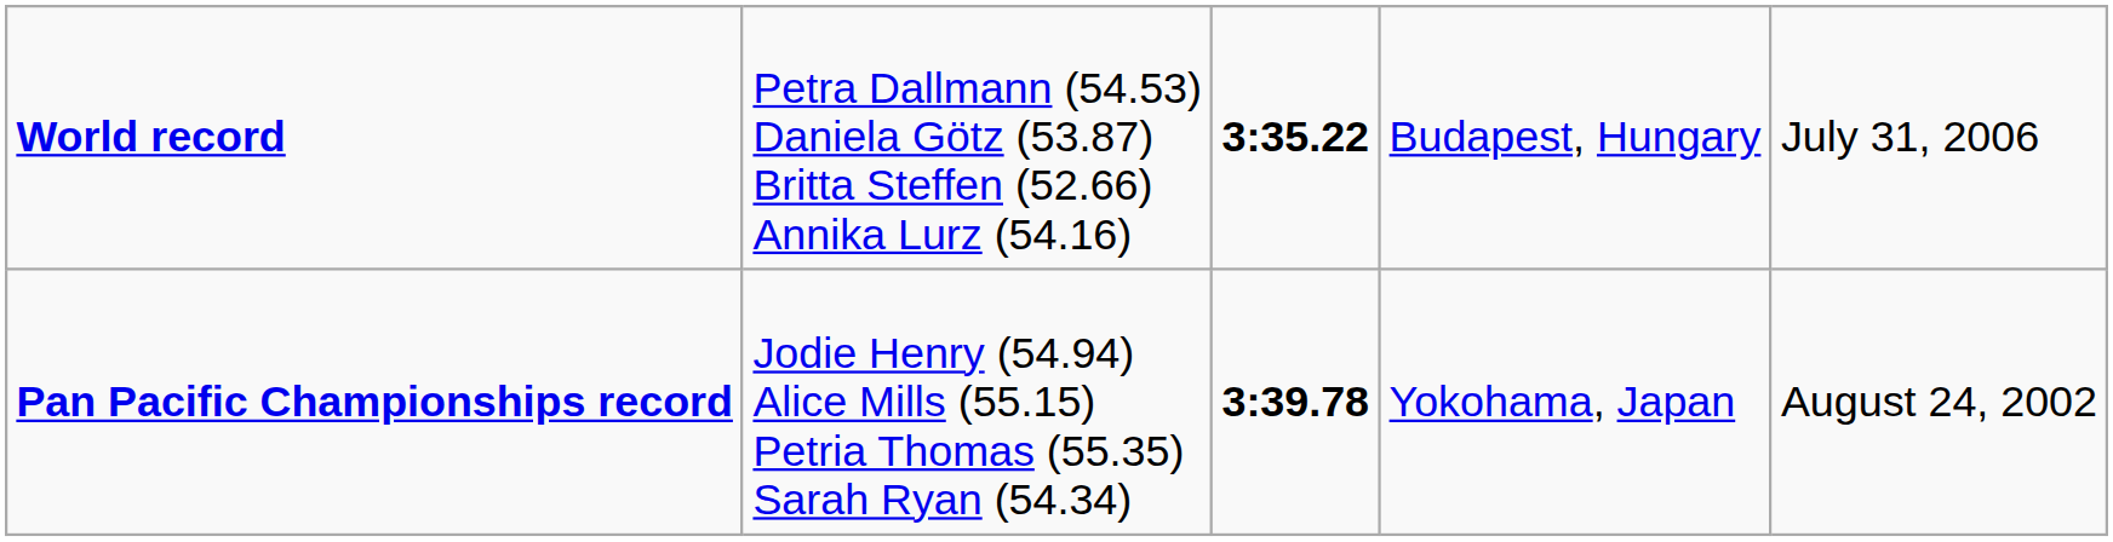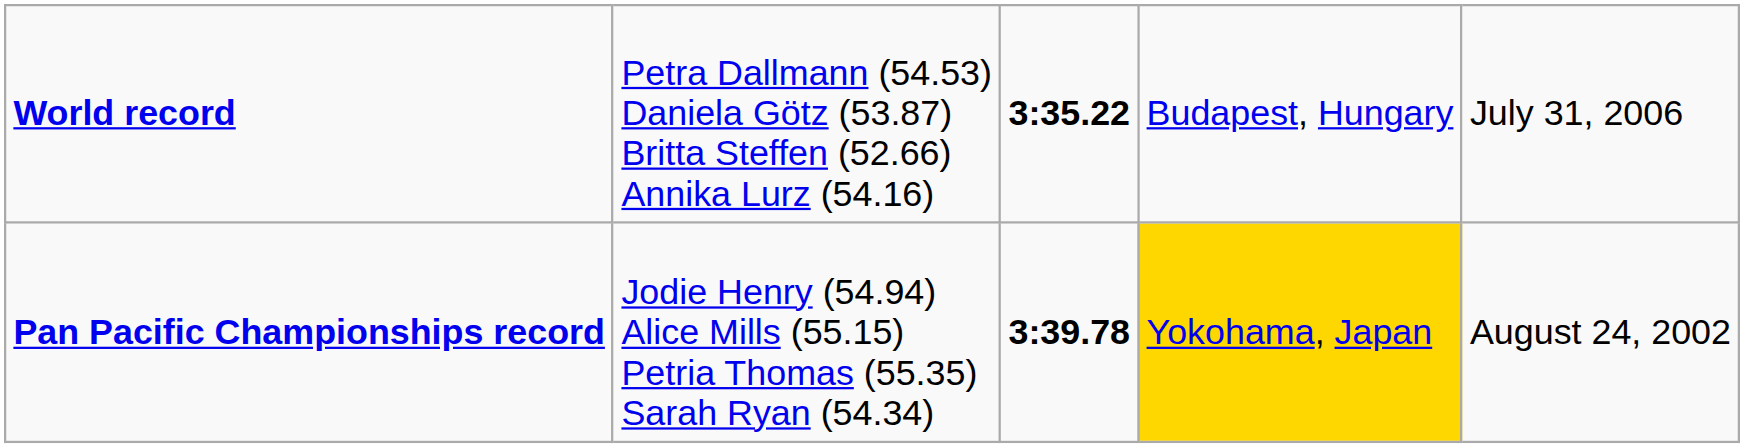Pan Pacific Championships record | column 4: no background -> gold background
